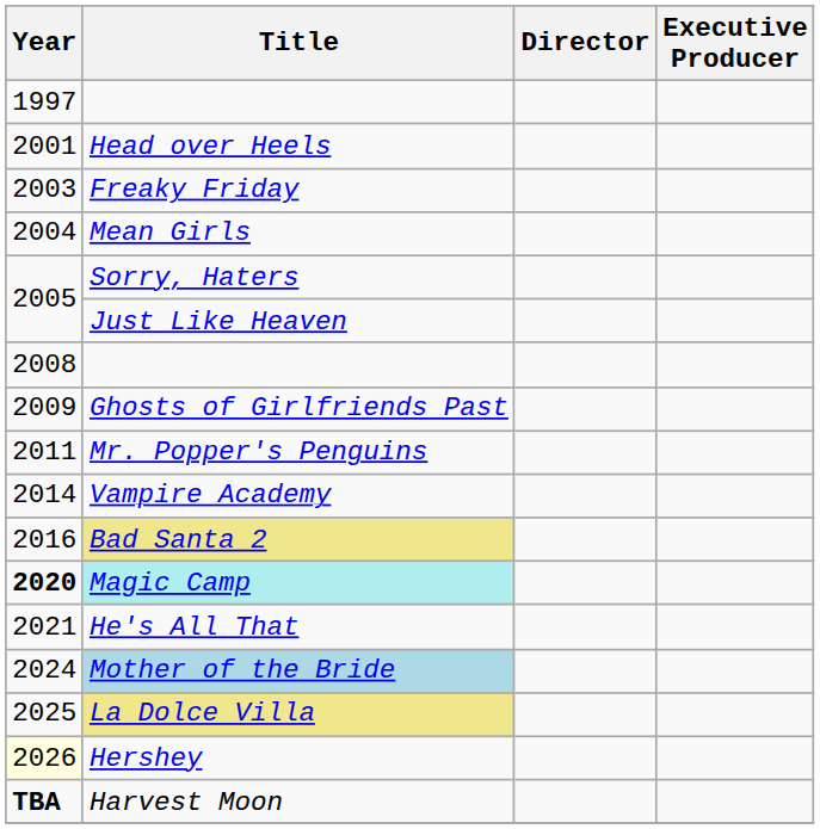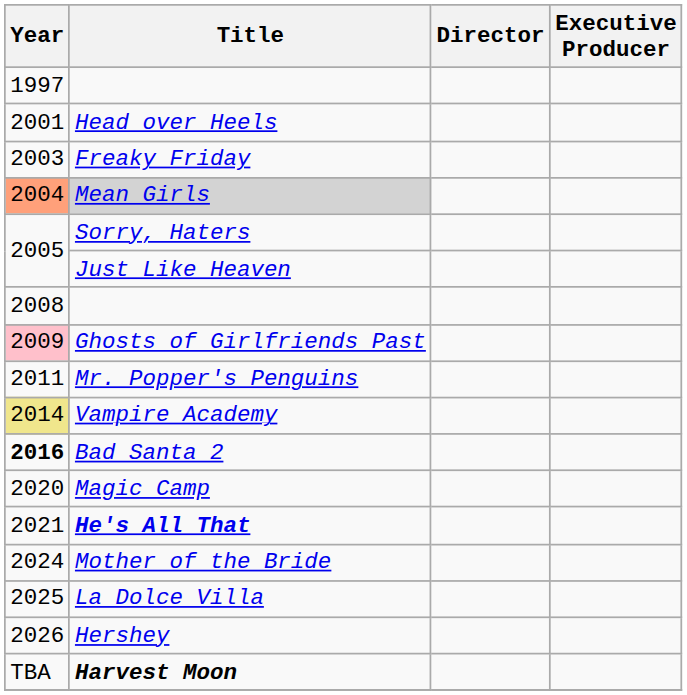Mean Girls | Year: no background -> lightsalmon background
Mean Girls | Title: no background -> lightgrey background
Ghosts of Girlfriends Past | Year: no background -> pink background
Vampire Academy | Year: no background -> khaki background
Bad Santa 2 | Year: normal -> bold
Bad Santa 2 | Title: khaki background -> no background
Magic Camp | Year: bold -> normal
Magic Camp | Title: paleturquoise background -> no background
He's All That | Title: normal -> bold
Mother of the Bride | Title: lightblue background -> no background
La Dolce Villa | Title: khaki background -> no background
Hershey | Year: lightyellow background -> no background
Harvest Moon | Year: bold -> normal
Harvest Moon | Title: normal -> bold
